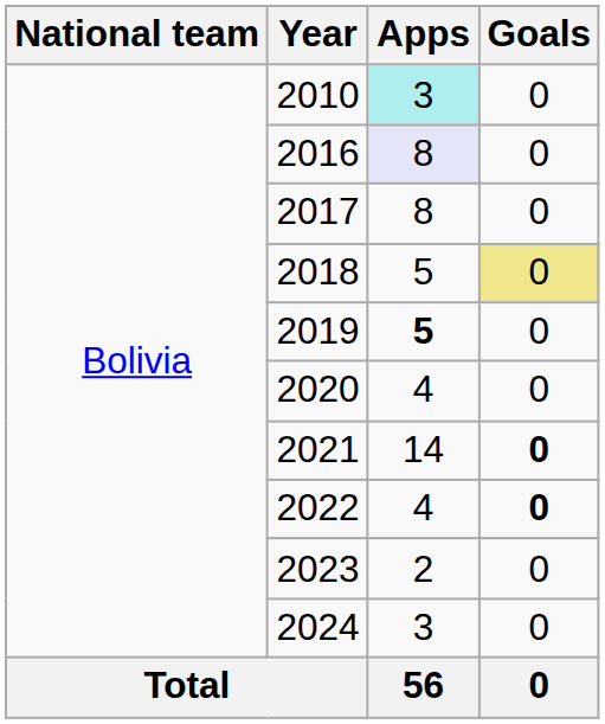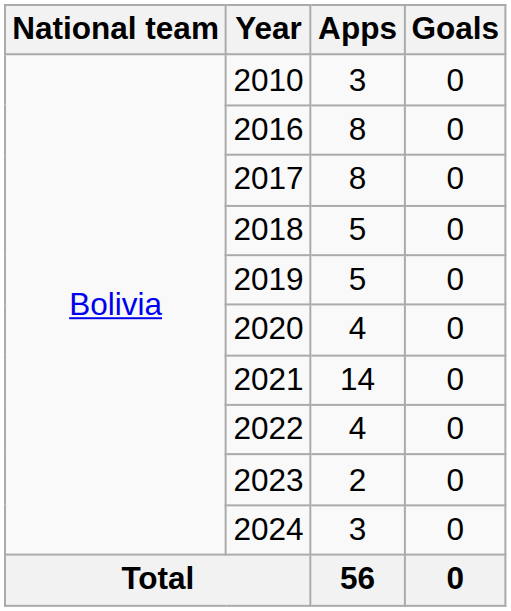2010 | Apps: paleturquoise background -> no background
2016 | Apps: lavender background -> no background
2018 | Goals: khaki background -> no background
2019 | Apps: bold -> normal
2021 | Goals: bold -> normal
2022 | Goals: bold -> normal
